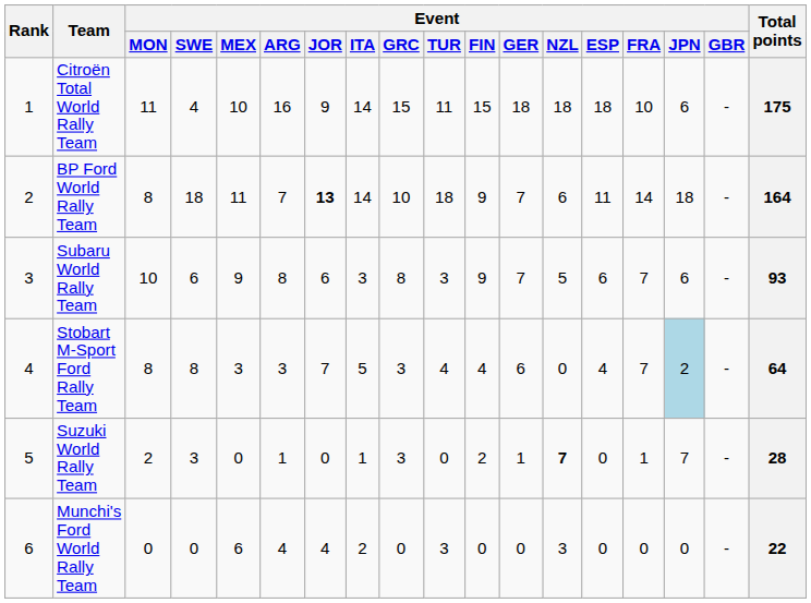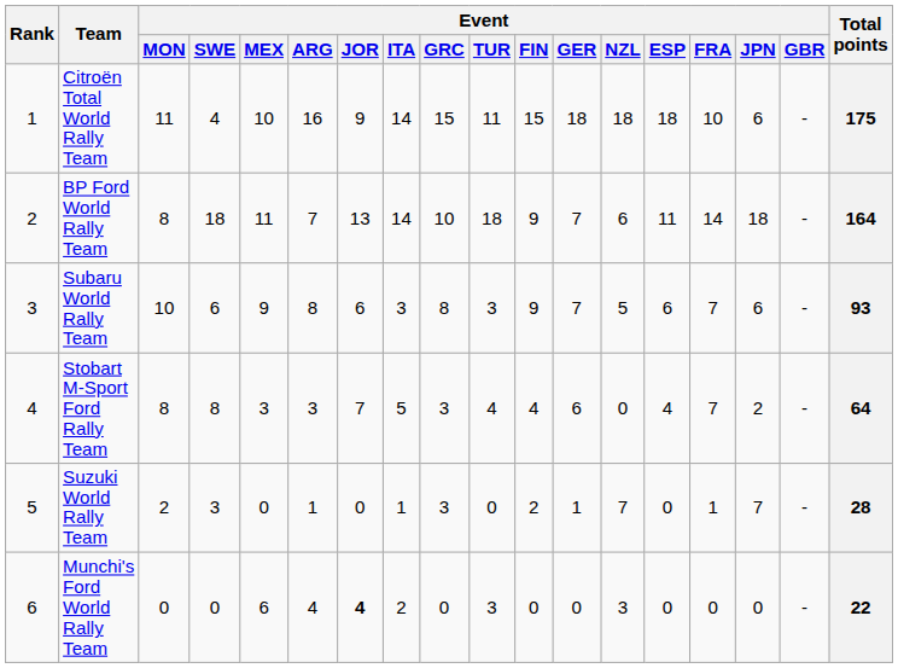BP Ford World Rally Team | Event / JOR: bold -> normal
Stobart M-Sport Ford Rally Team | Event / JPN: lightblue background -> no background
Suzuki World Rally Team | Event / NZL: bold -> normal
Munchi's Ford World Rally Team | Event / JOR: normal -> bold
